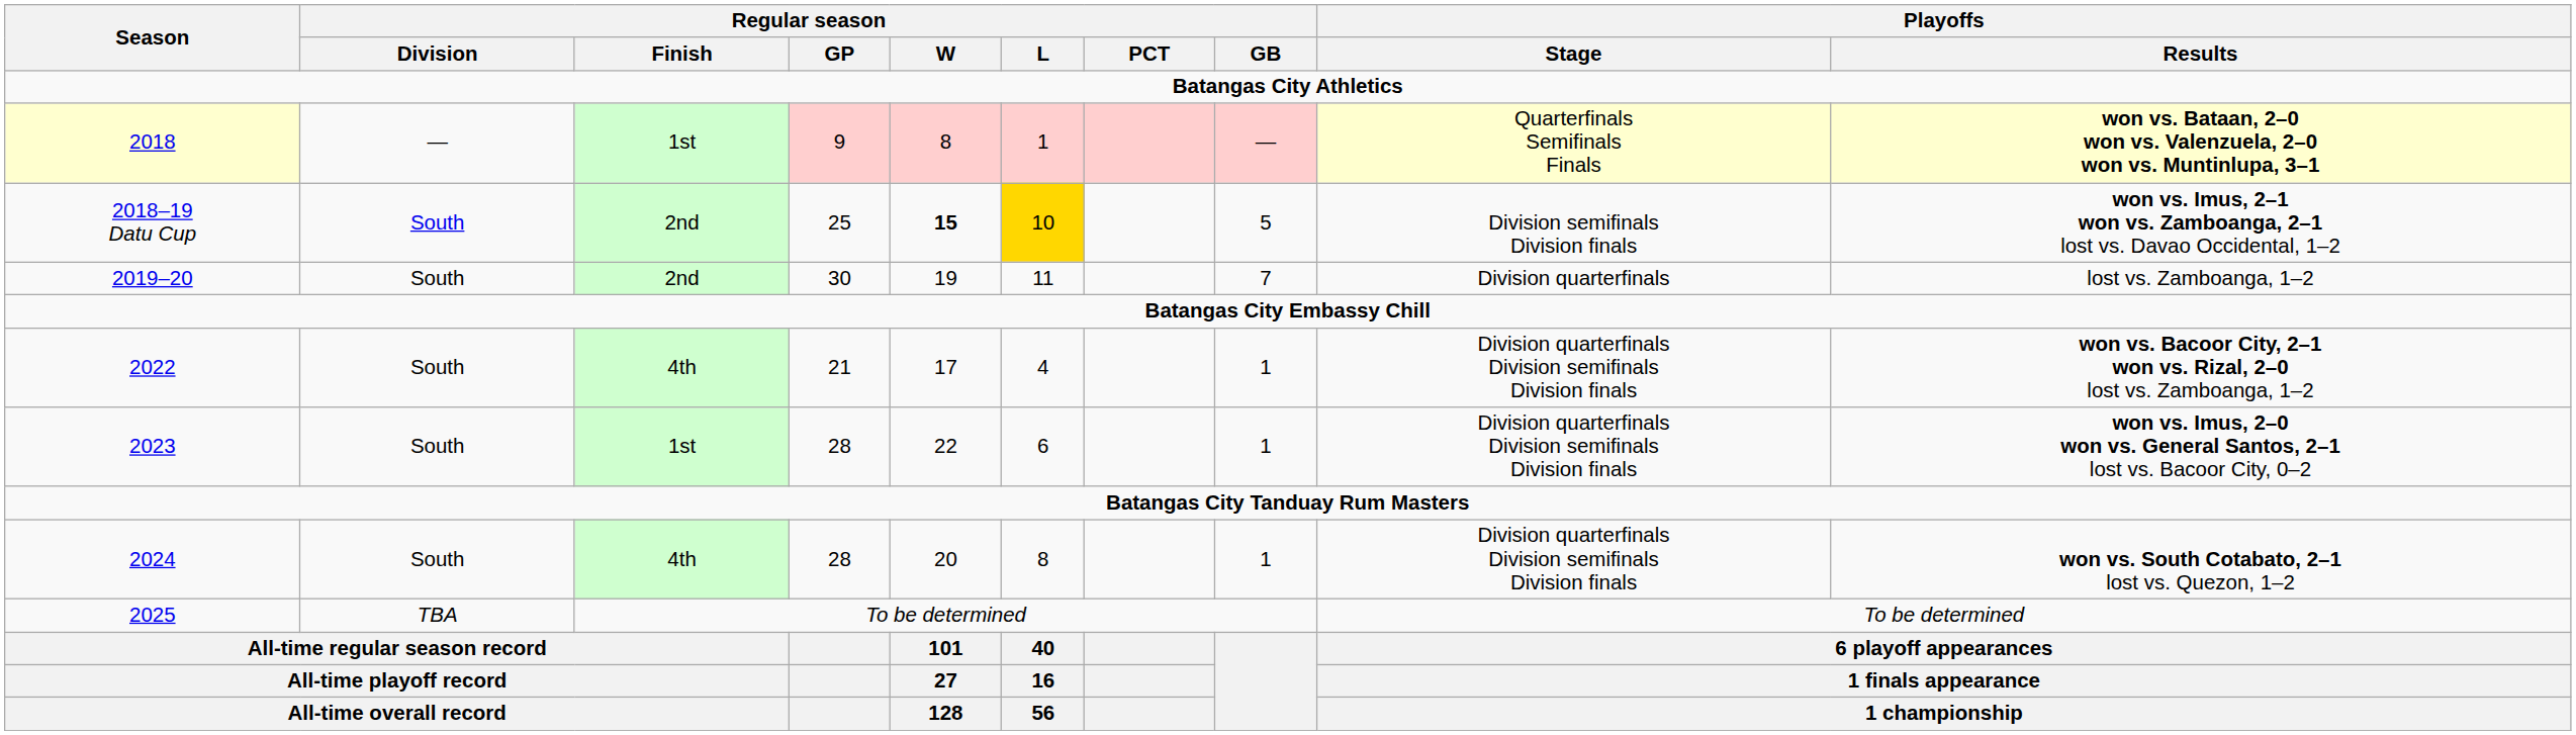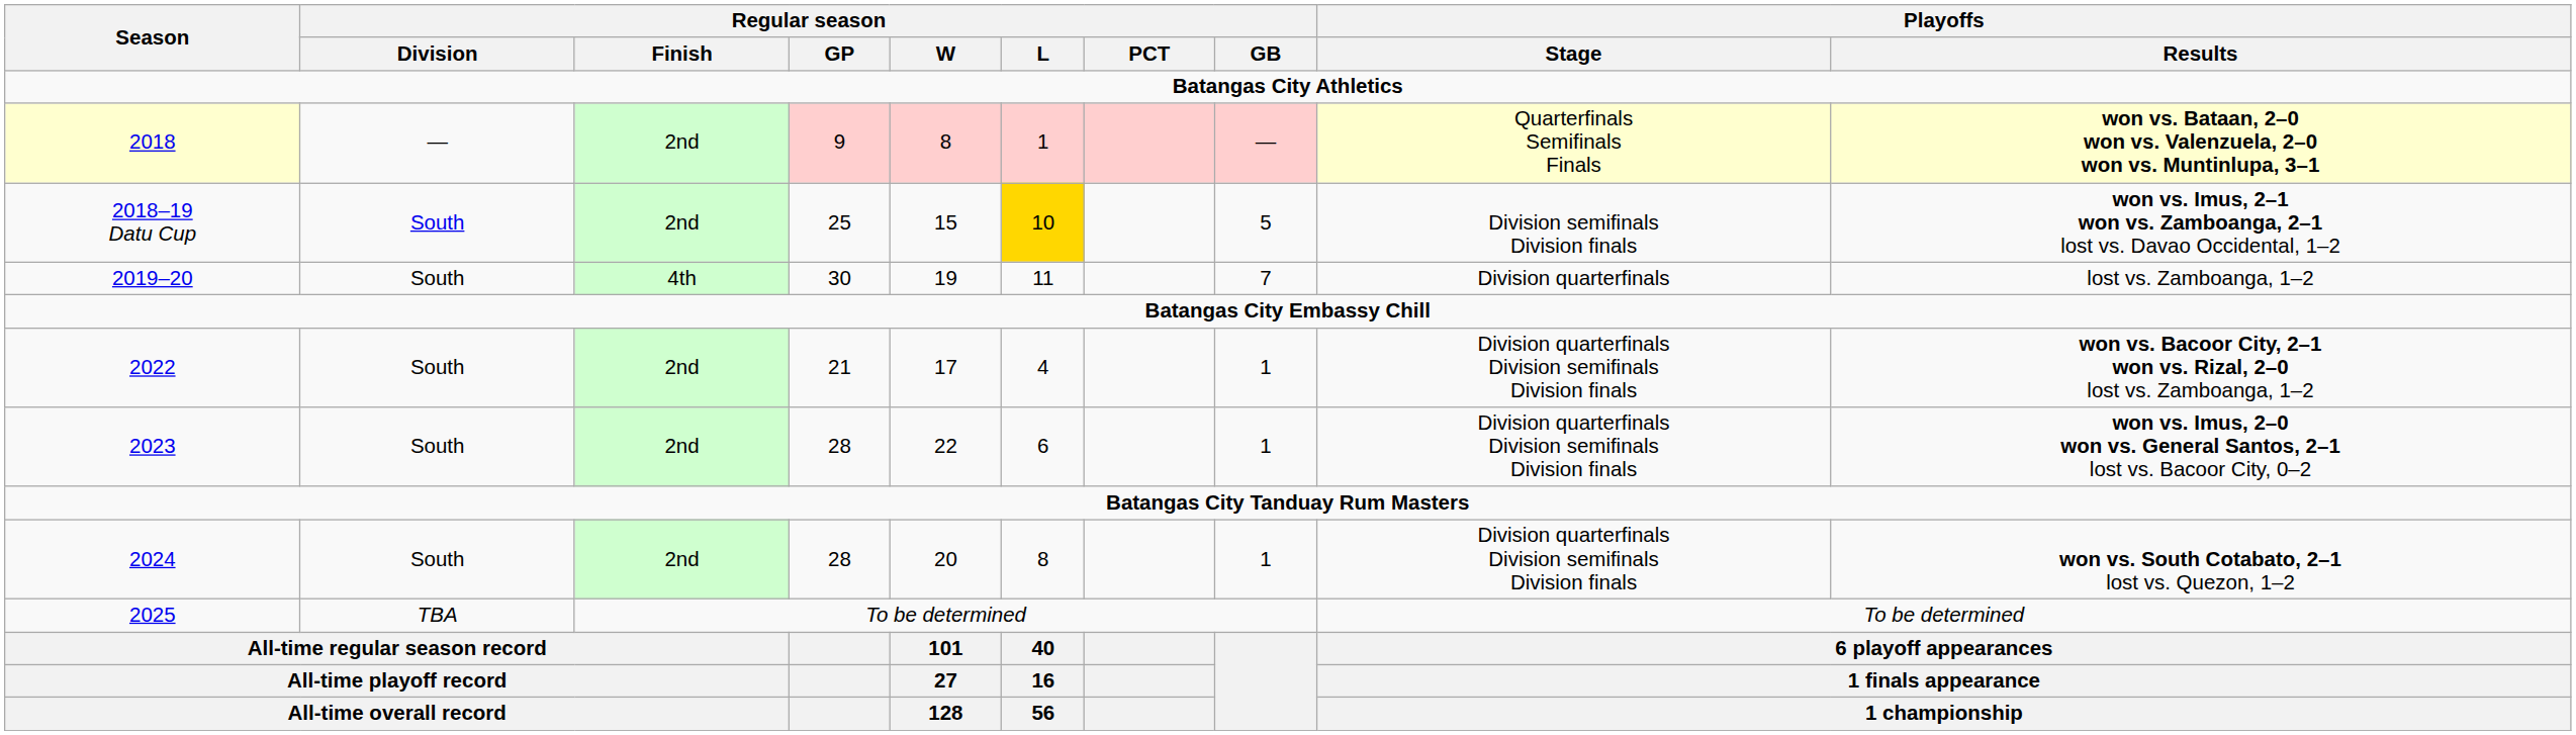2018 | Regular season / Finish: 1st -> 2nd
2018–19 Datu Cup | Regular season / W: bold -> normal
2019–20 | Regular season / Finish: 2nd -> 4th
2022 | Regular season / Finish: 4th -> 2nd
2023 | Regular season / Finish: 1st -> 2nd
2024 | Regular season / Finish: 4th -> 2nd
